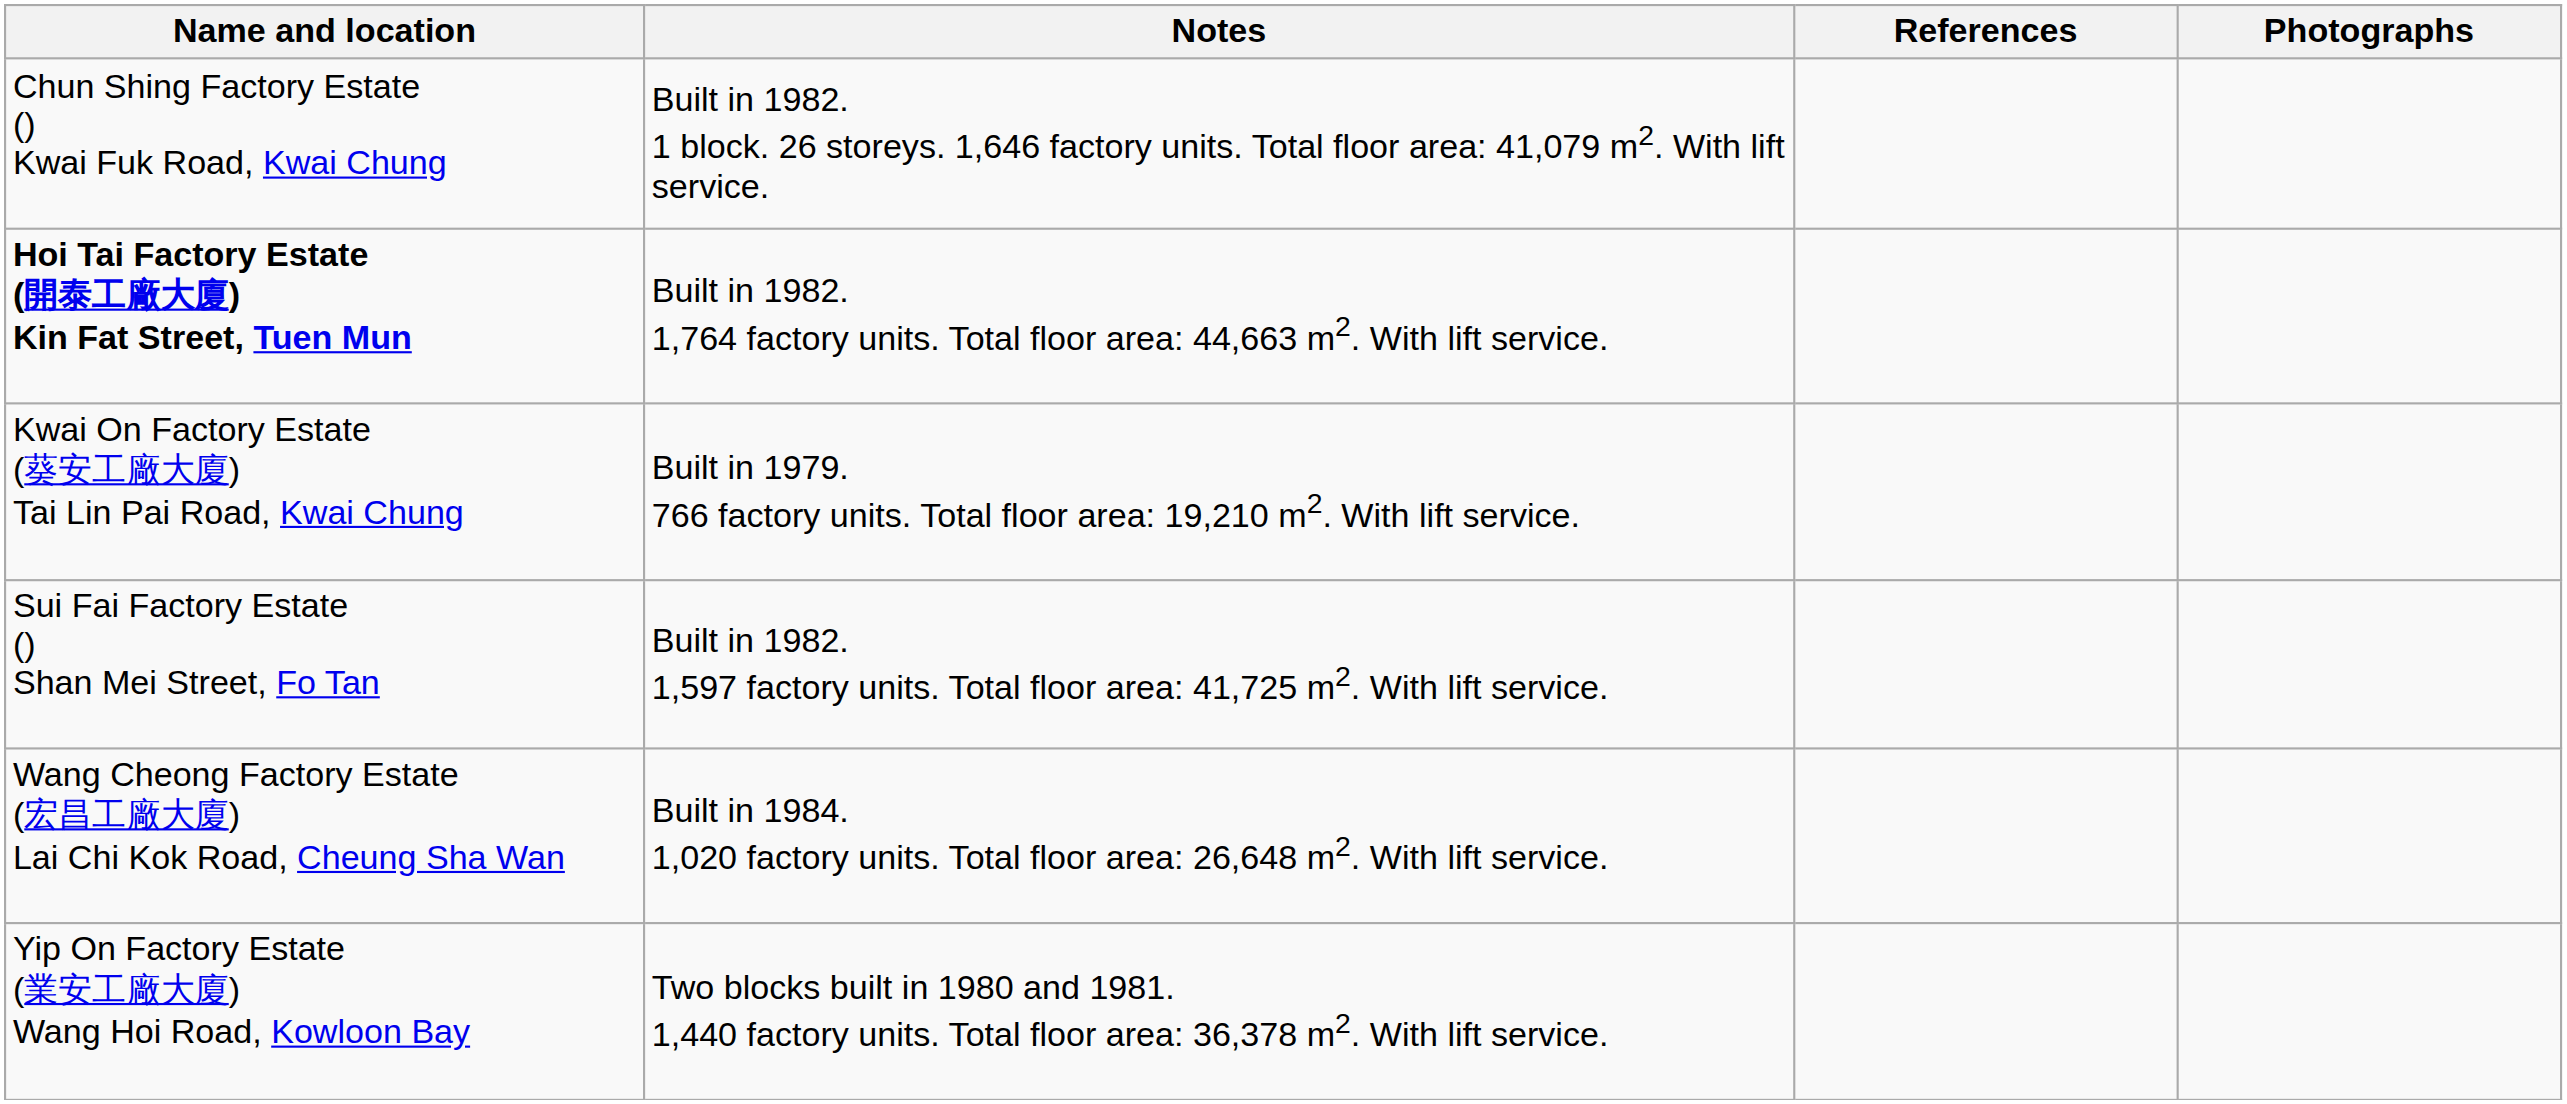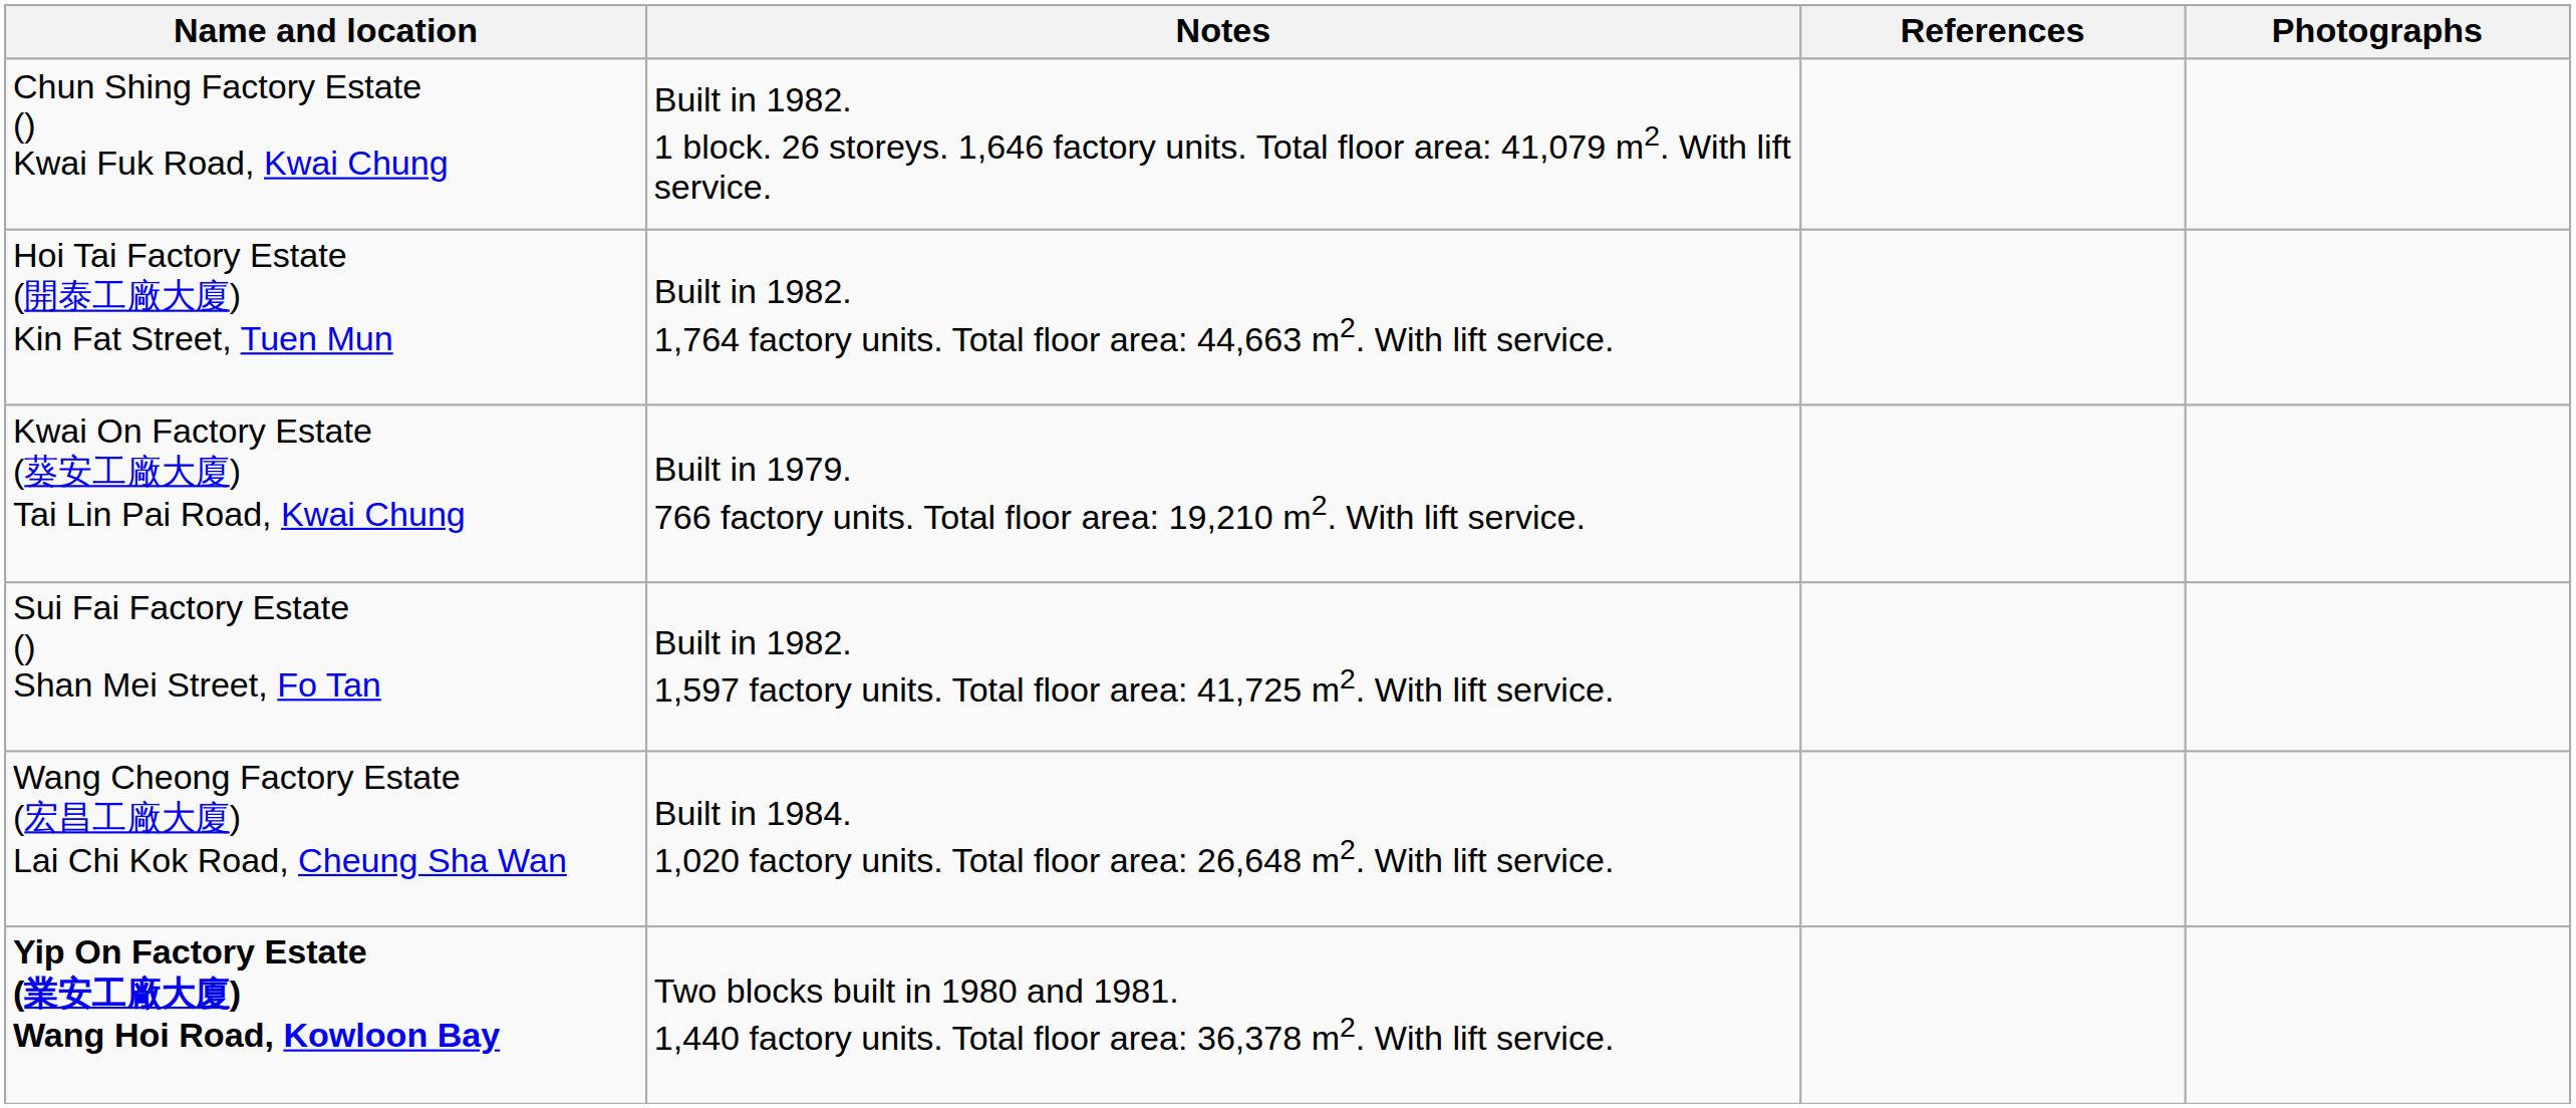row 3 | Name and location: bold -> normal
row 7 | Name and location: normal -> bold
